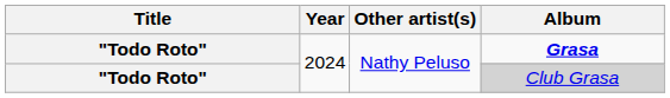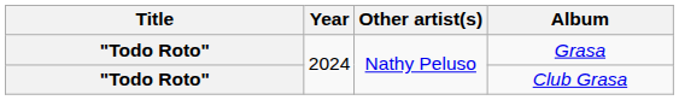Grasa | Album: bold -> normal
Club Grasa | Album: lightgrey background -> no background
